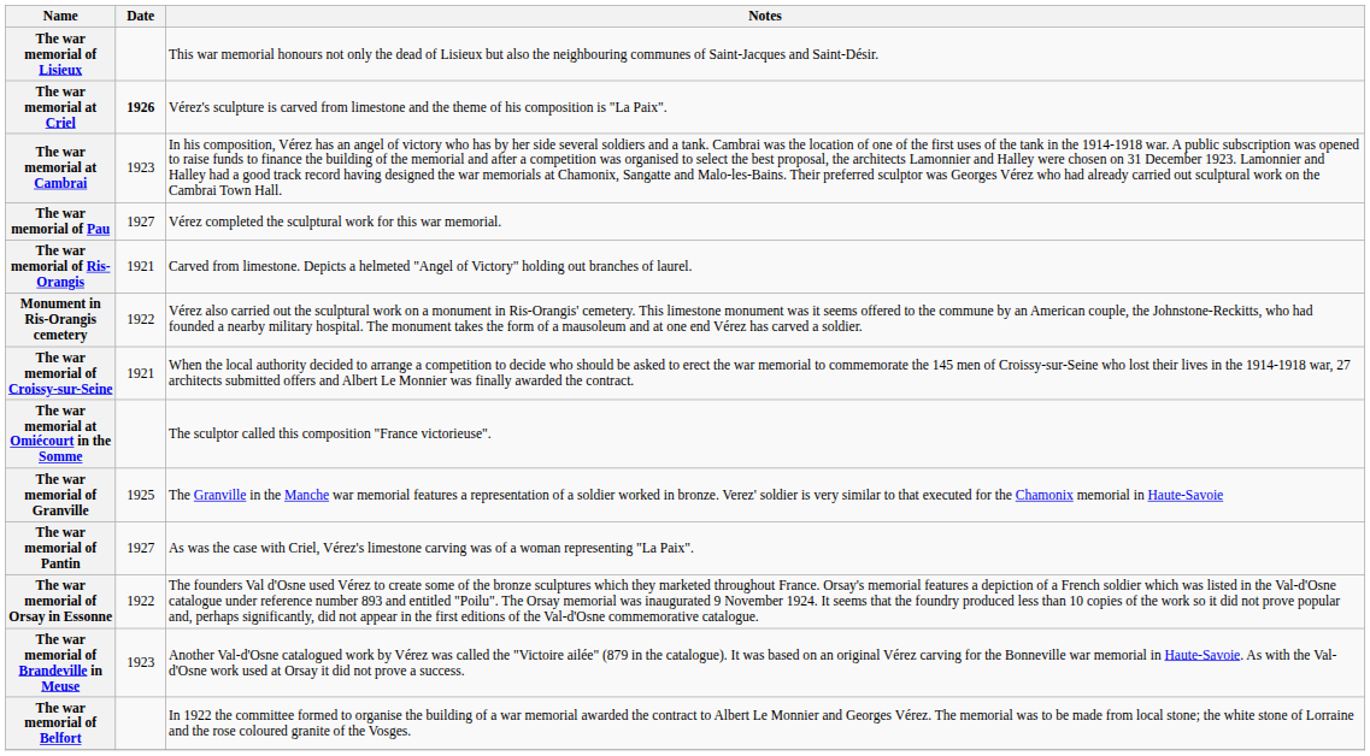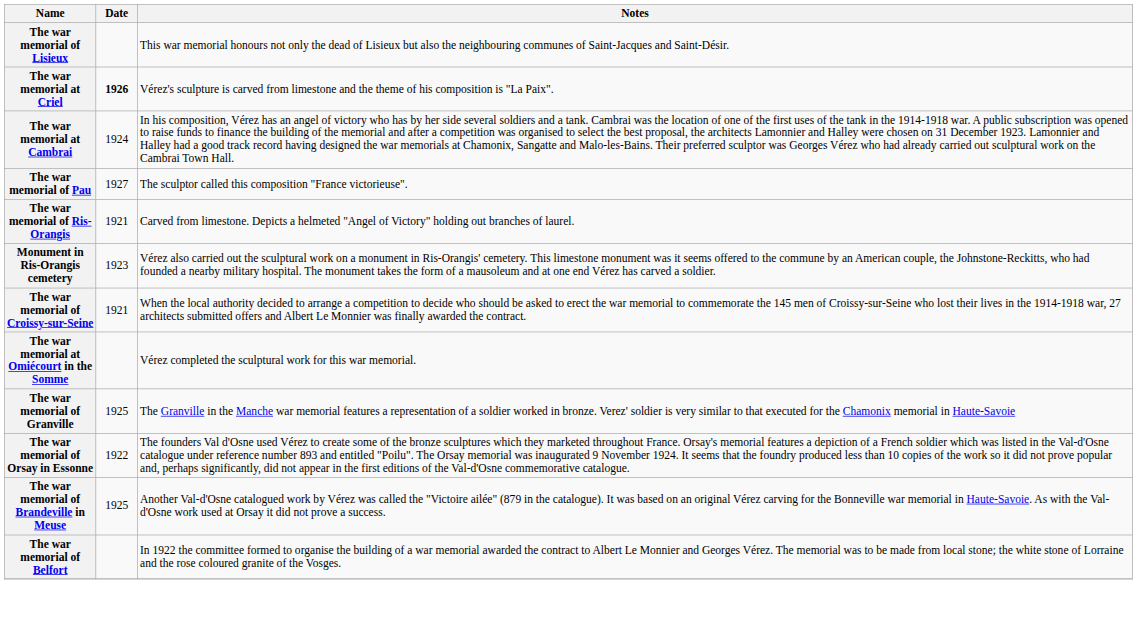The war memorial at Cambrai | Date: 1923 -> 1924
The war memorial of Pau | Notes: Vérez completed the sculptural work for this war memorial. -> The sculptor called this composition "France victorieuse".
Monument in Ris-Orangis cemetery | Date: 1922 -> 1923
The war memorial at Omiécourt in the Somme | Notes: The sculptor called this composition "France victorieuse". -> Vérez completed the sculptural work for this war memorial.
- row: The war memorial of Pantin | 1927 | As was the case with Criel, Vérez's limestone carving was of a woman representing "La Paix".
The war memorial of Brandeville in Meuse | Date: 1923 -> 1925
